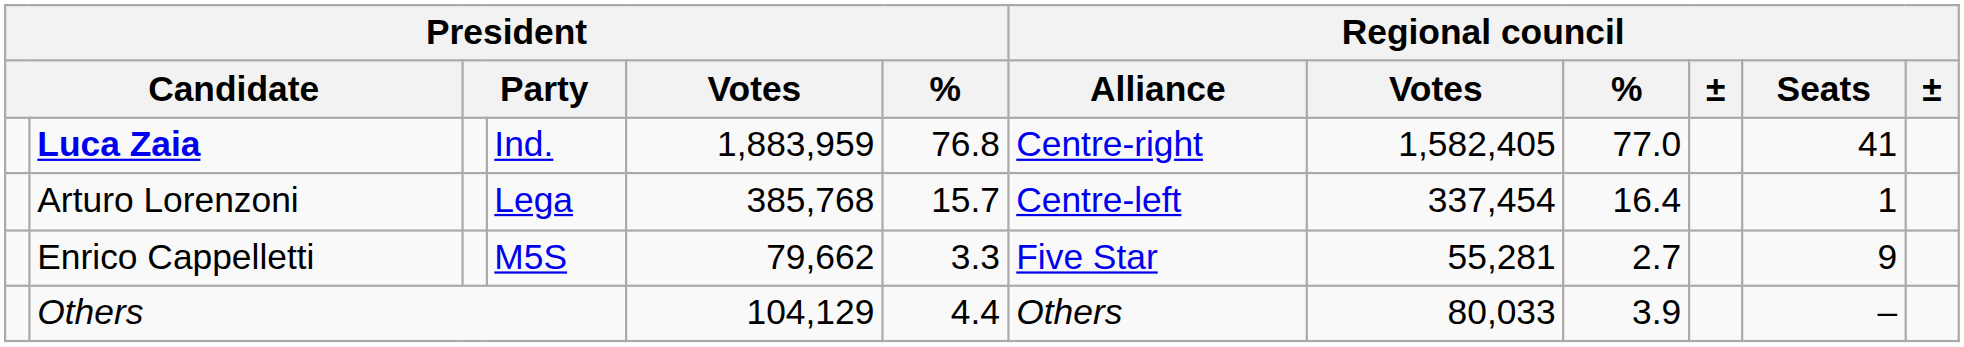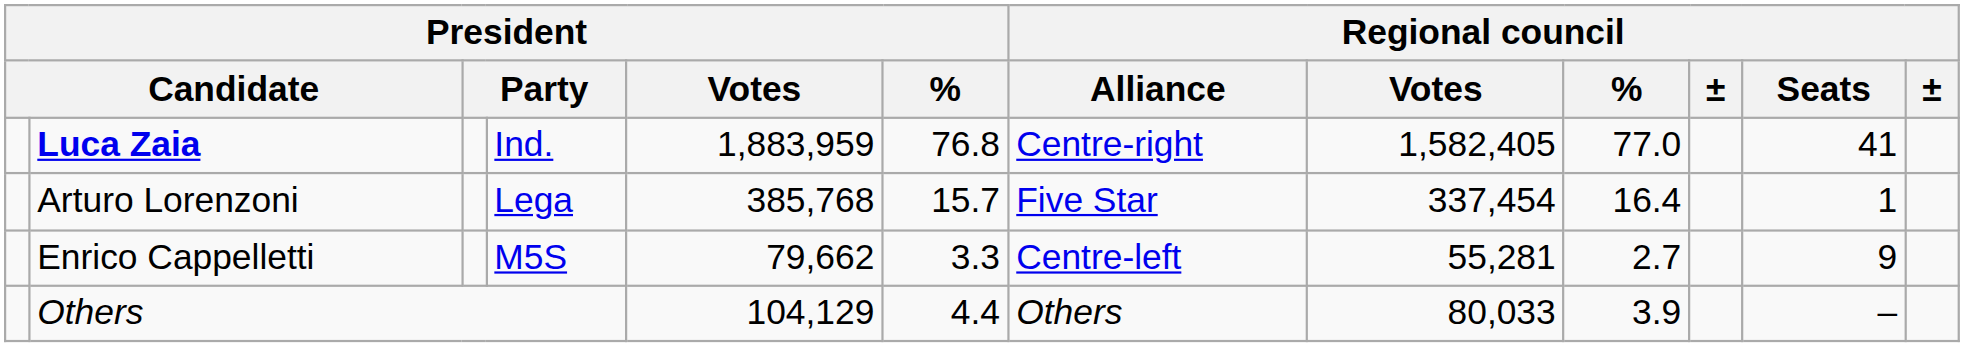Arturo Lorenzoni | Regional council / Alliance: Centre-left -> Five Star
Enrico Cappelletti | Regional council / Alliance: Five Star -> Centre-left
